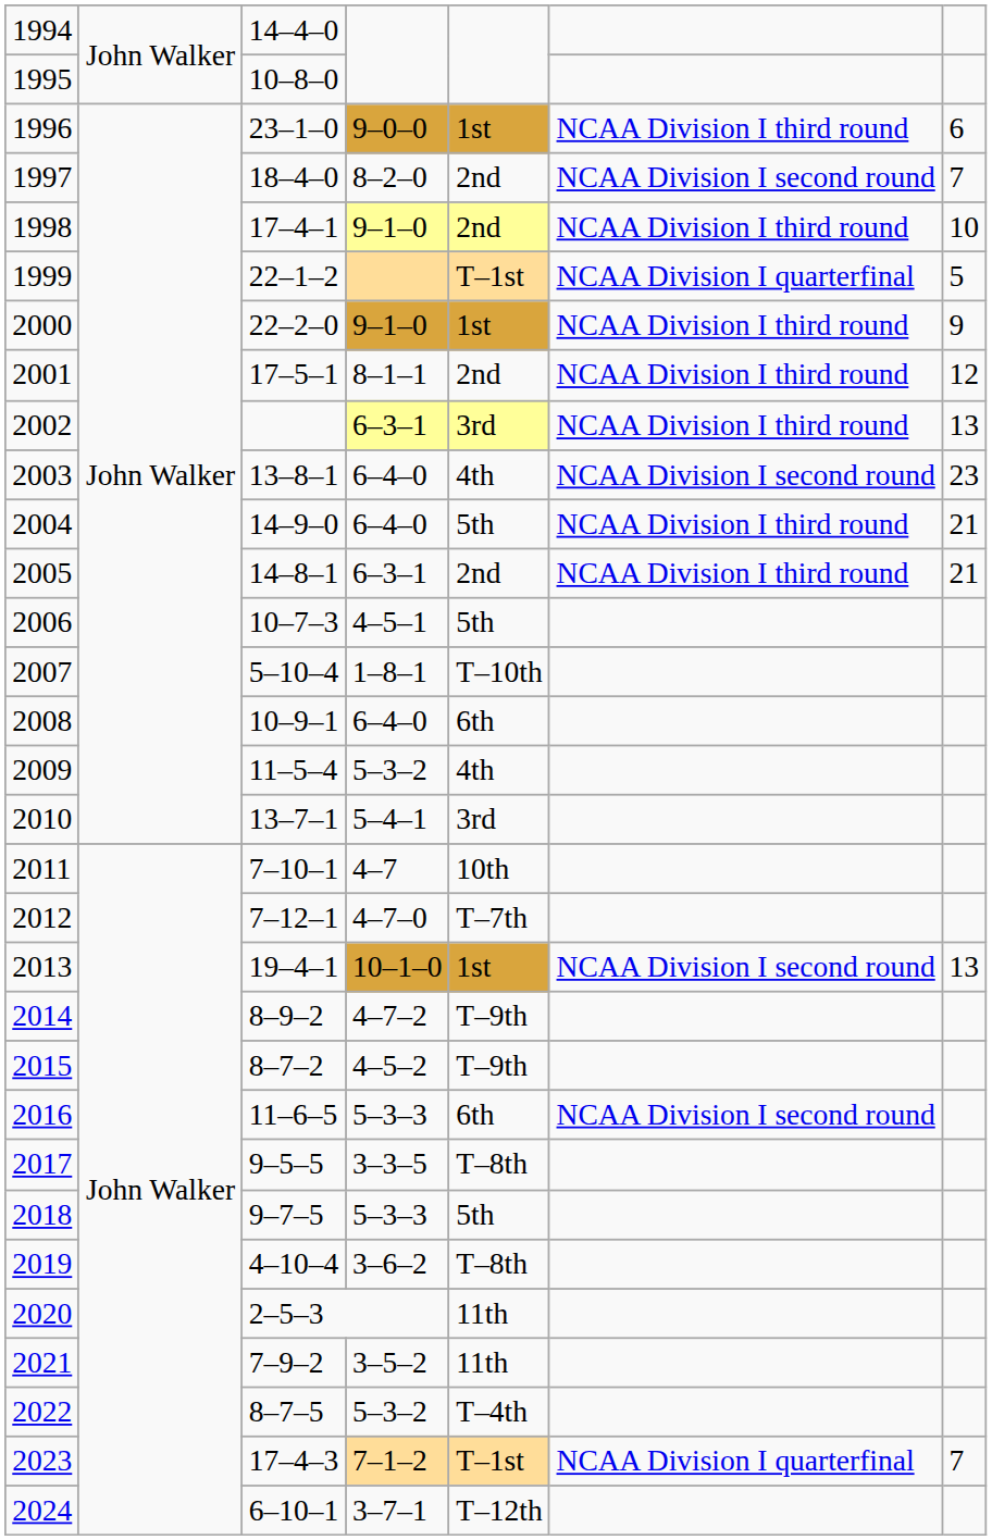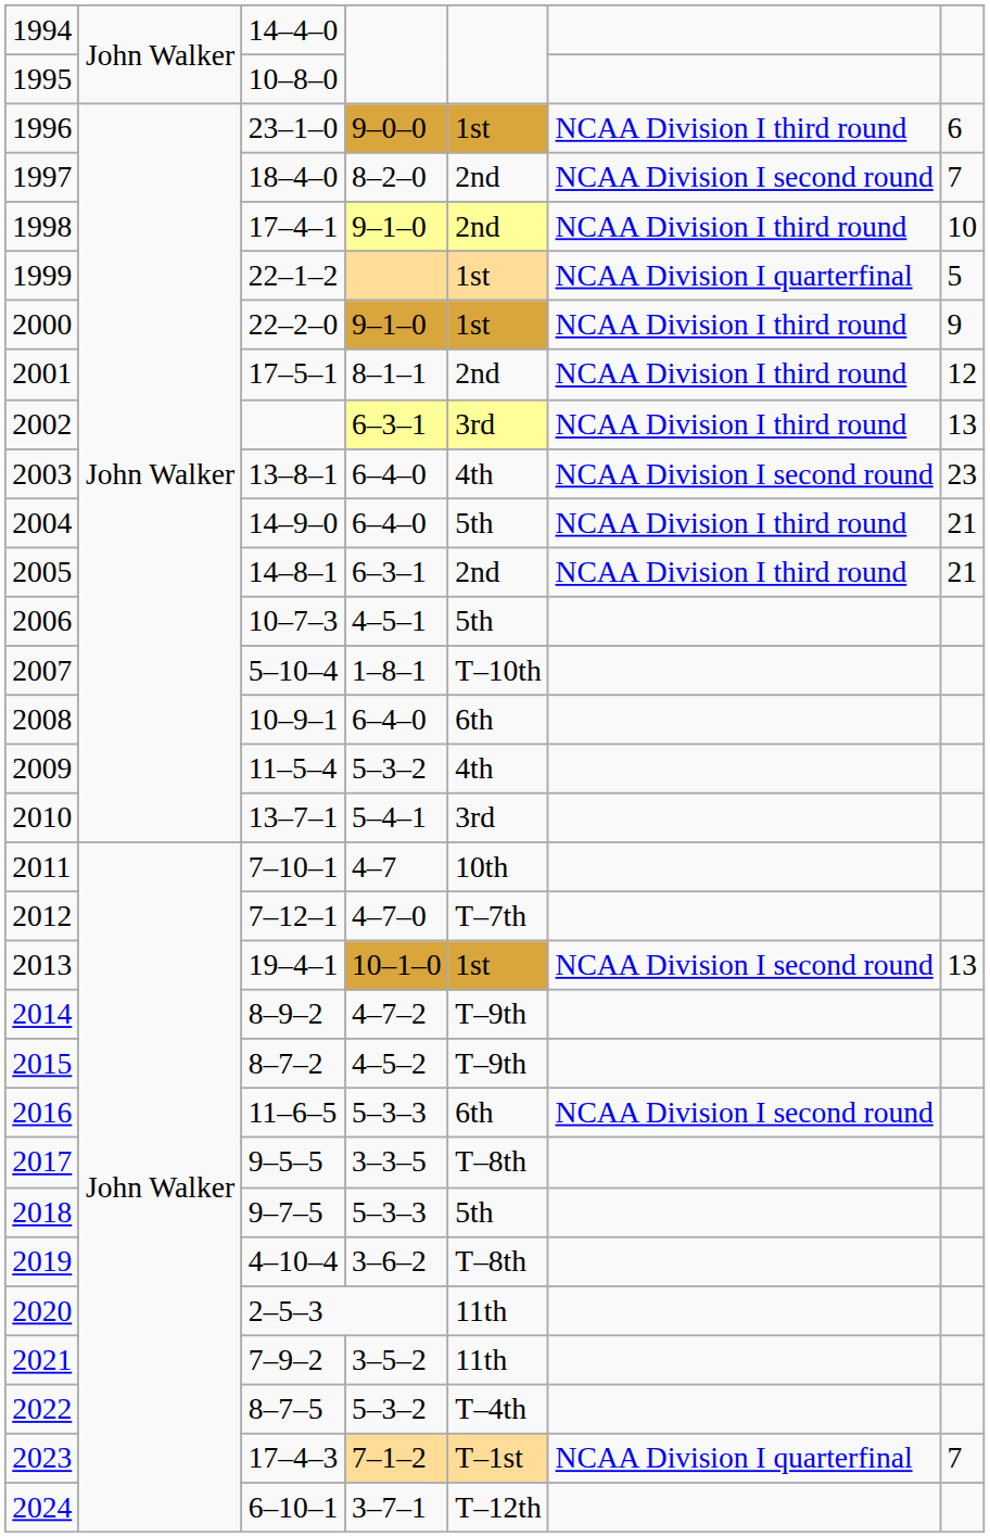1999 | column 5: T–1st -> 1st
